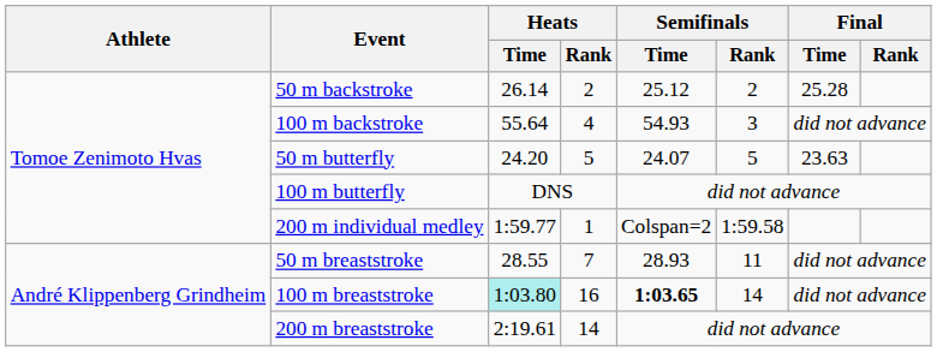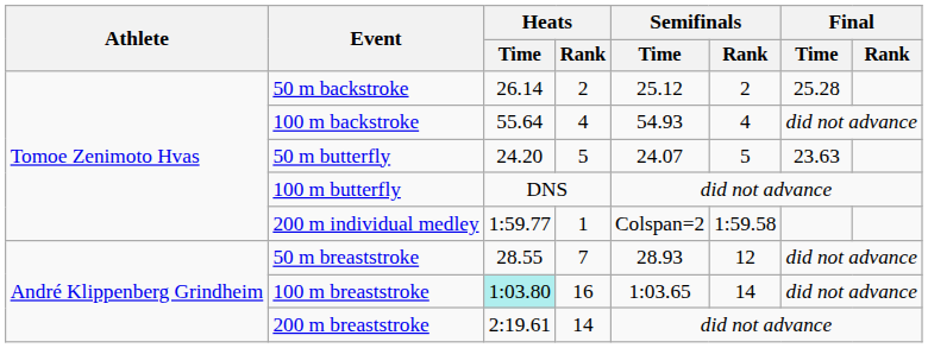100 m backstroke | Semifinals / Rank: 3 -> 4
50 m breaststroke | Semifinals / Rank: 11 -> 12
100 m breaststroke | Semifinals / Time: bold -> normal
